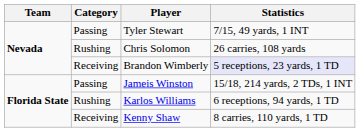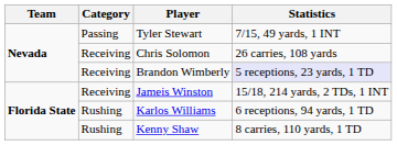Chris Solomon | Category: Rushing -> Receiving
Jameis Winston | Category: Passing -> Receiving
Kenny Shaw | Category: Receiving -> Rushing
